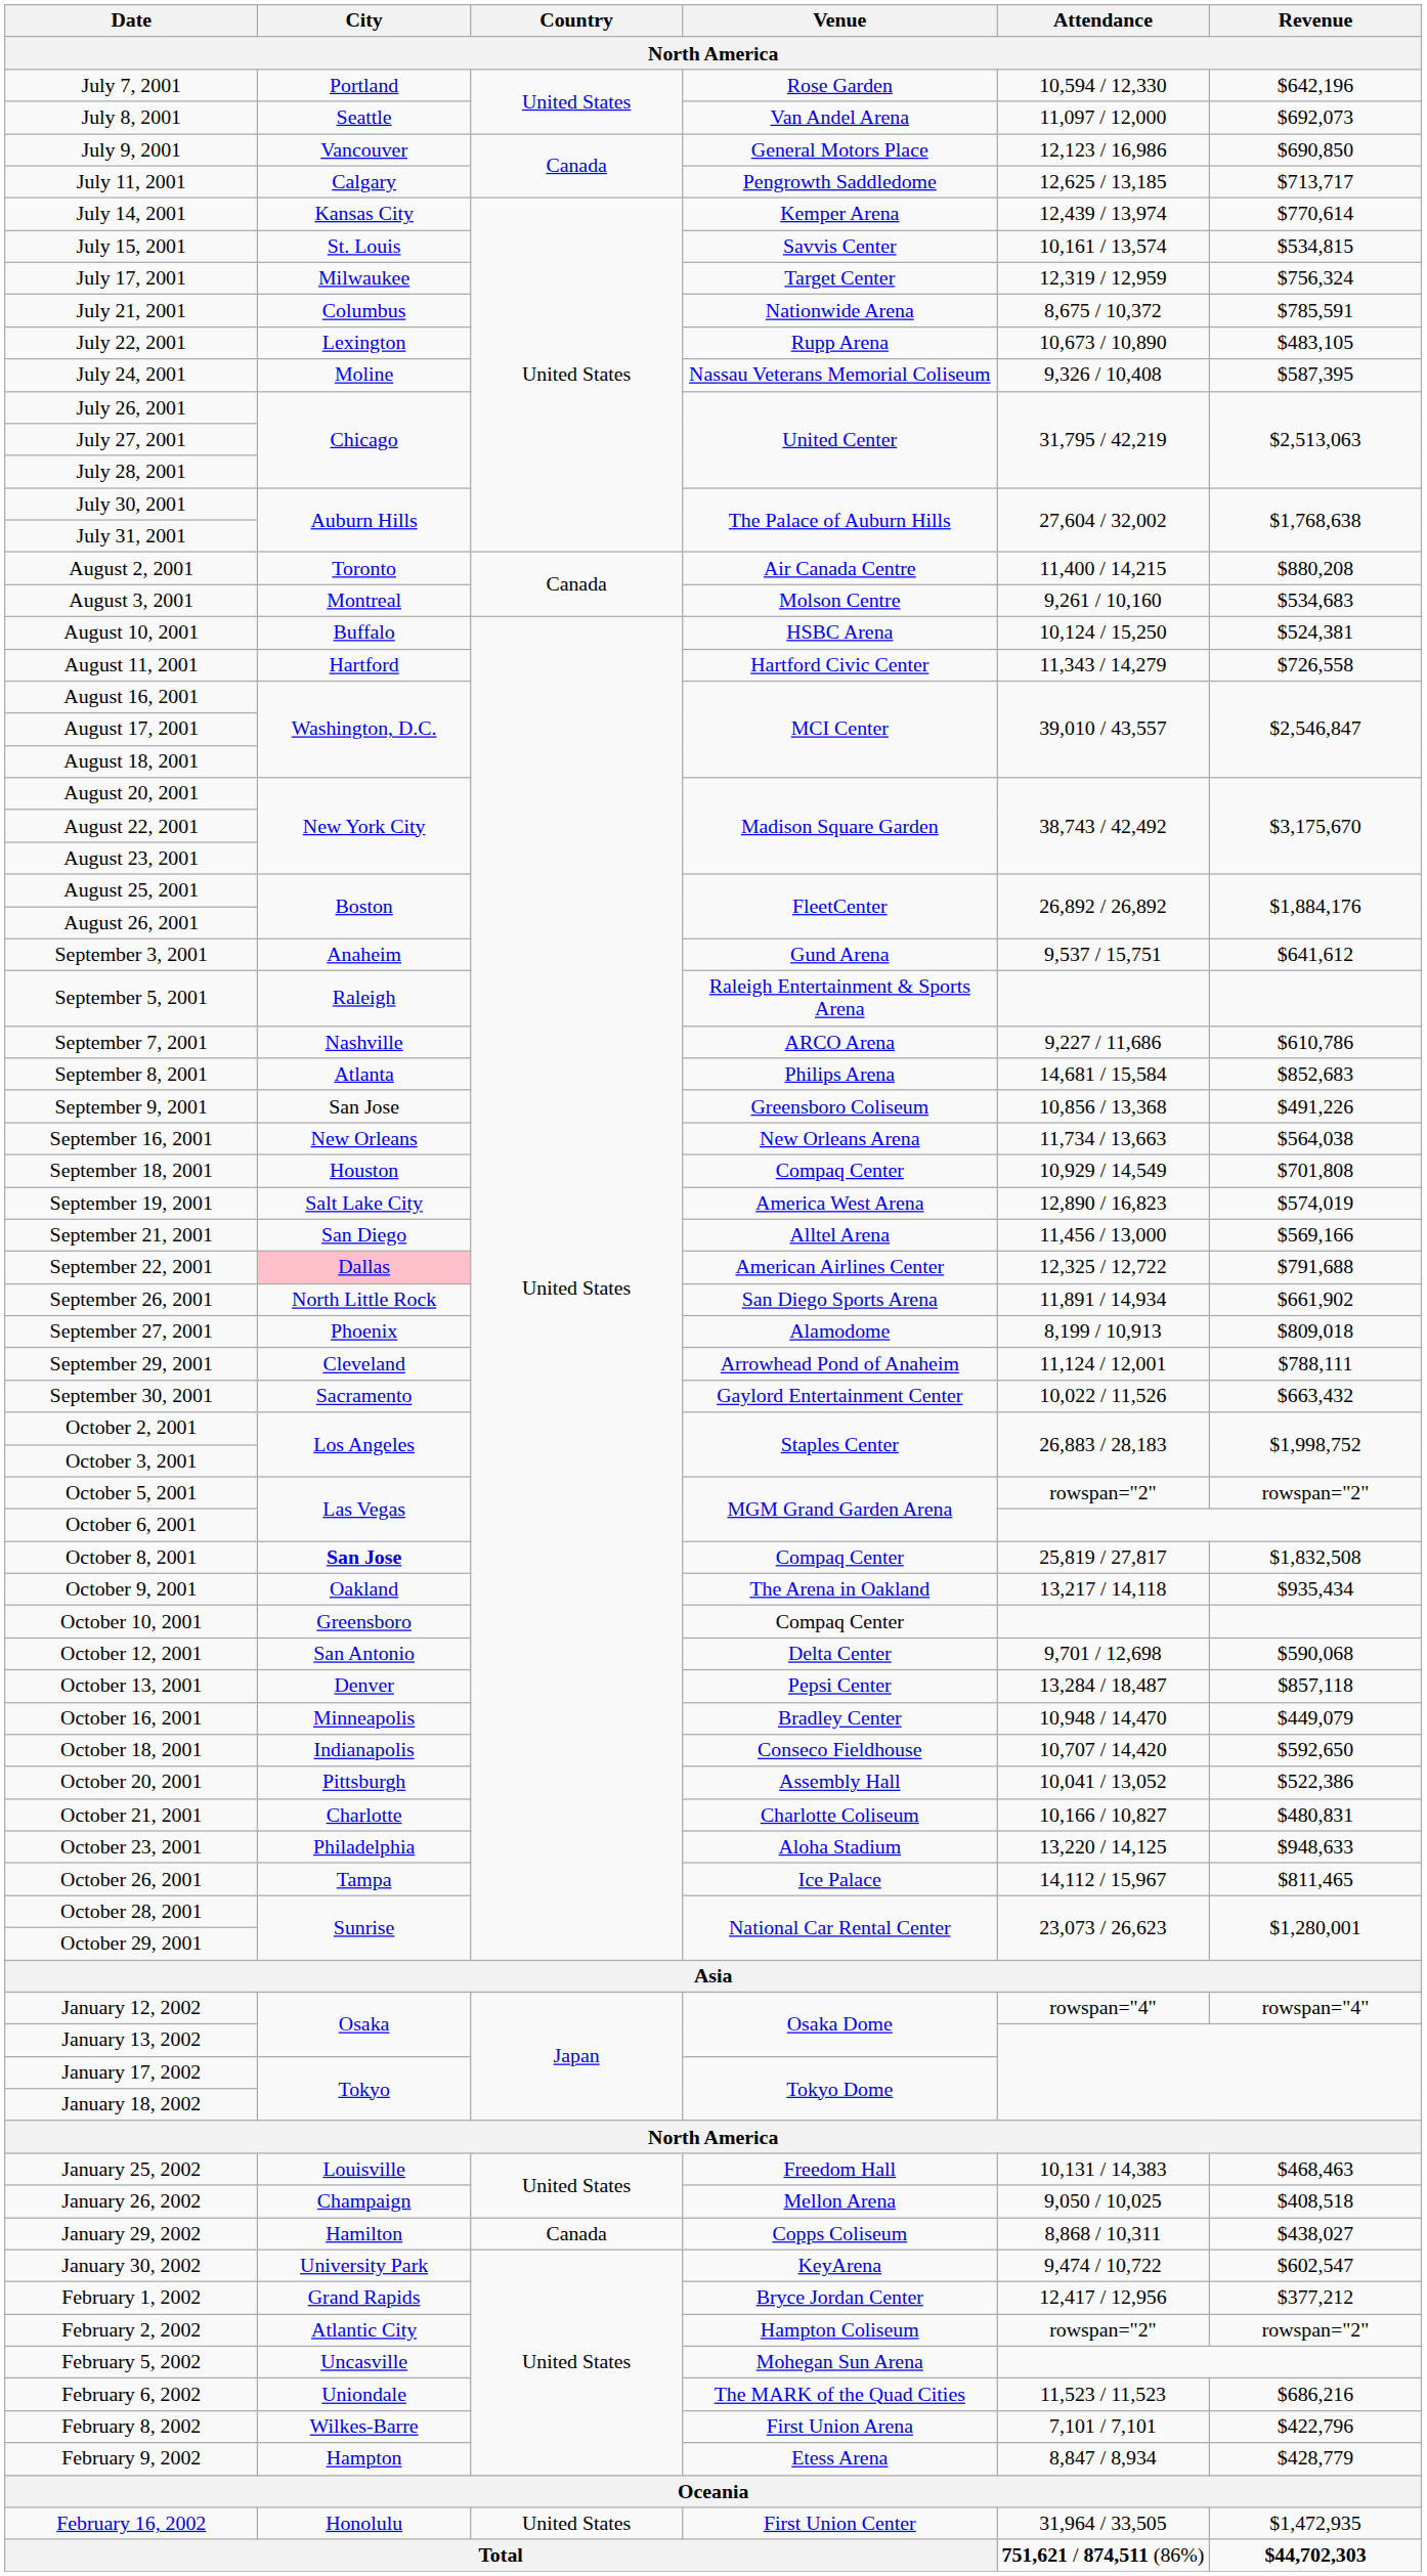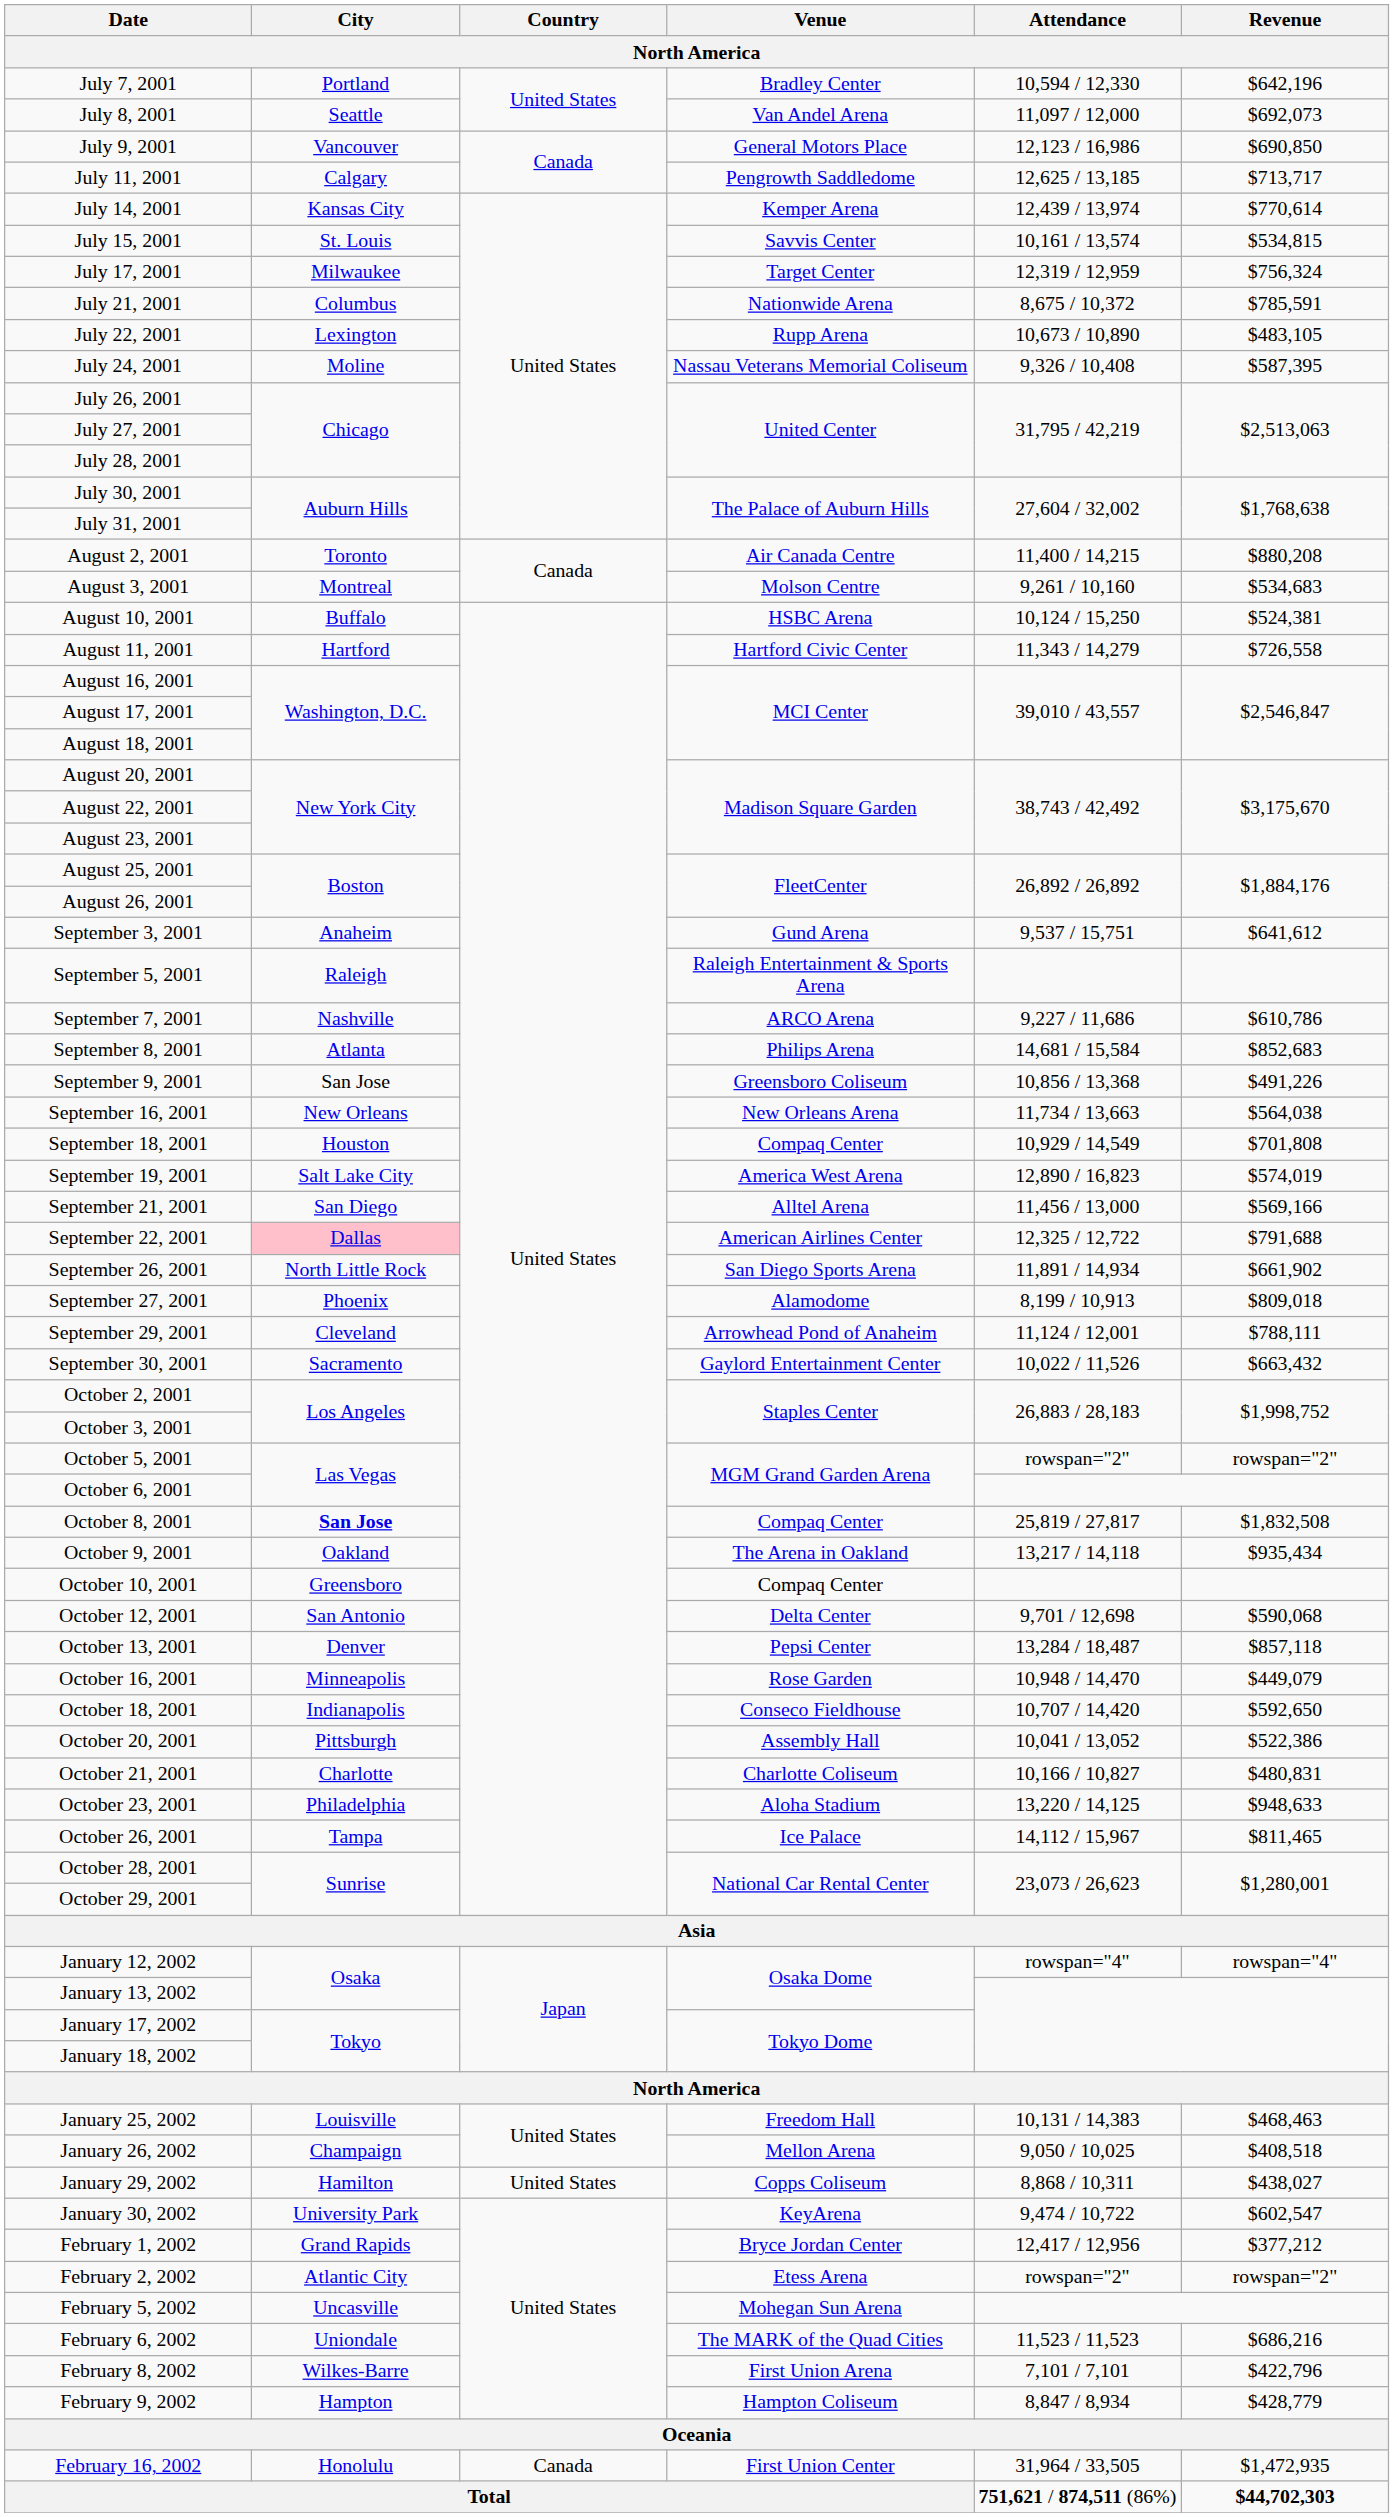July 7, 2001 | Venue: Rose Garden -> Bradley Center
October 16, 2001 | Venue: Bradley Center -> Rose Garden
January 29, 2002 | Country: Canada -> United States
February 2, 2002 | Venue: Hampton Coliseum -> Etess Arena
February 9, 2002 | Venue: Etess Arena -> Hampton Coliseum
February 16, 2002 | Country: United States -> Canada
